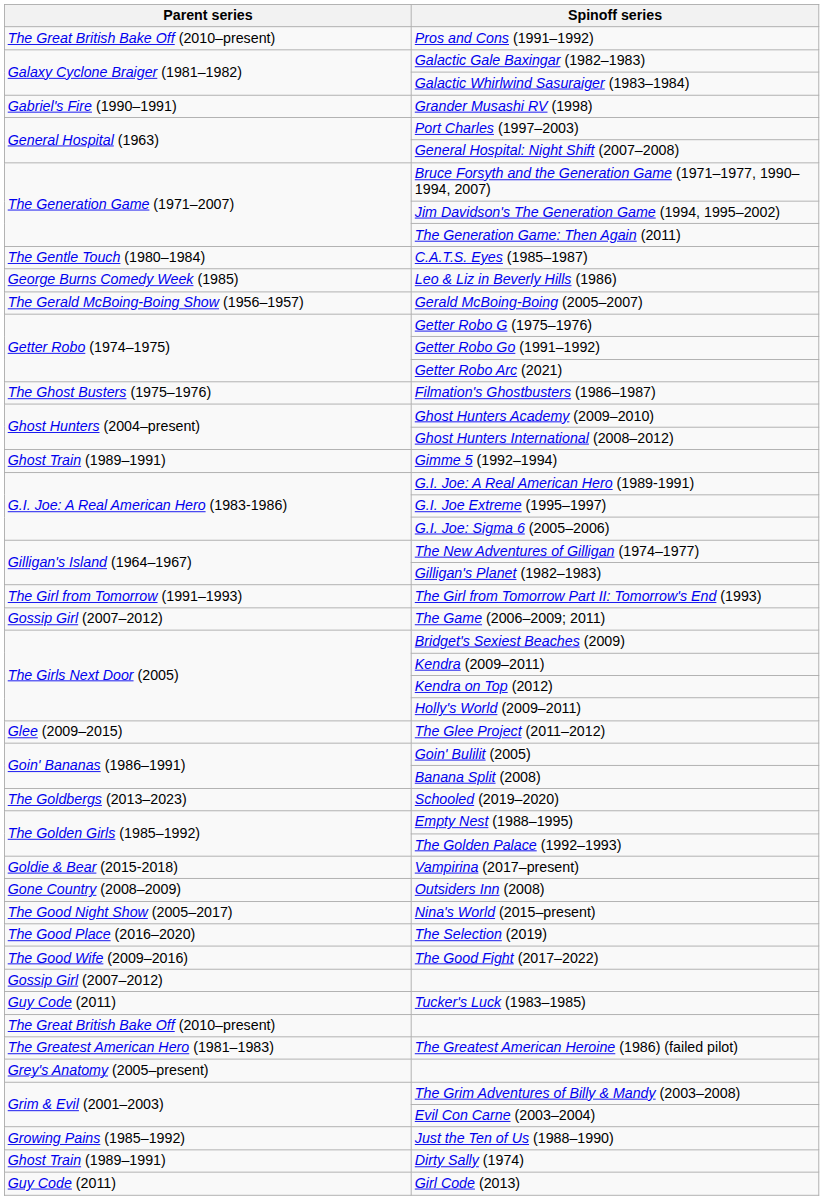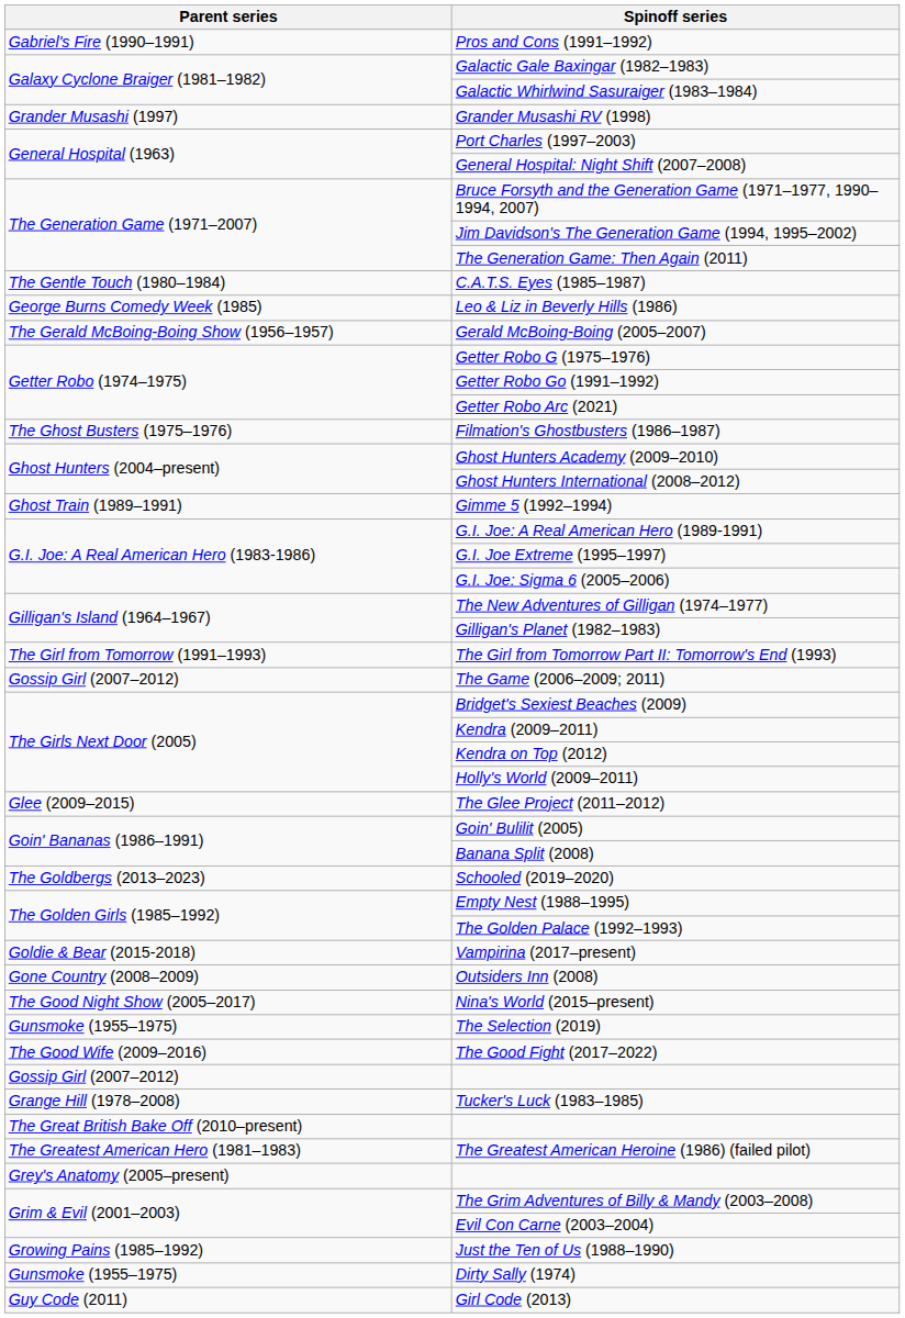row 2 | Parent series: The Great British Bake Off (2010–present) -> Gabriel's Fire (1990–1991)
row 5 | Parent series: Gabriel's Fire (1990–1991) -> Grander Musashi (1997)
row 41 | Parent series: The Good Place (2016–2020) -> Gunsmoke (1955–1975)
row 44 | Parent series: Guy Code (2011) -> Grange Hill (1978–2008)
row 51 | Parent series: Ghost Train (1989–1991) -> Gunsmoke (1955–1975)
